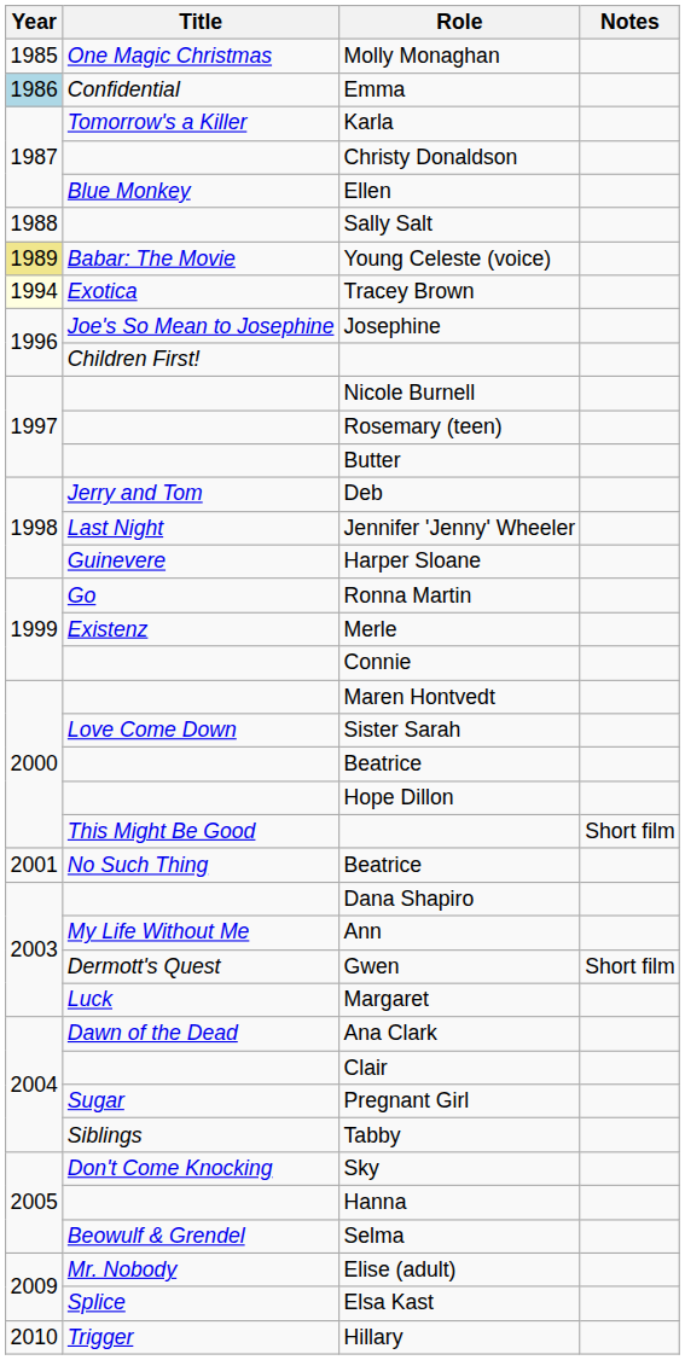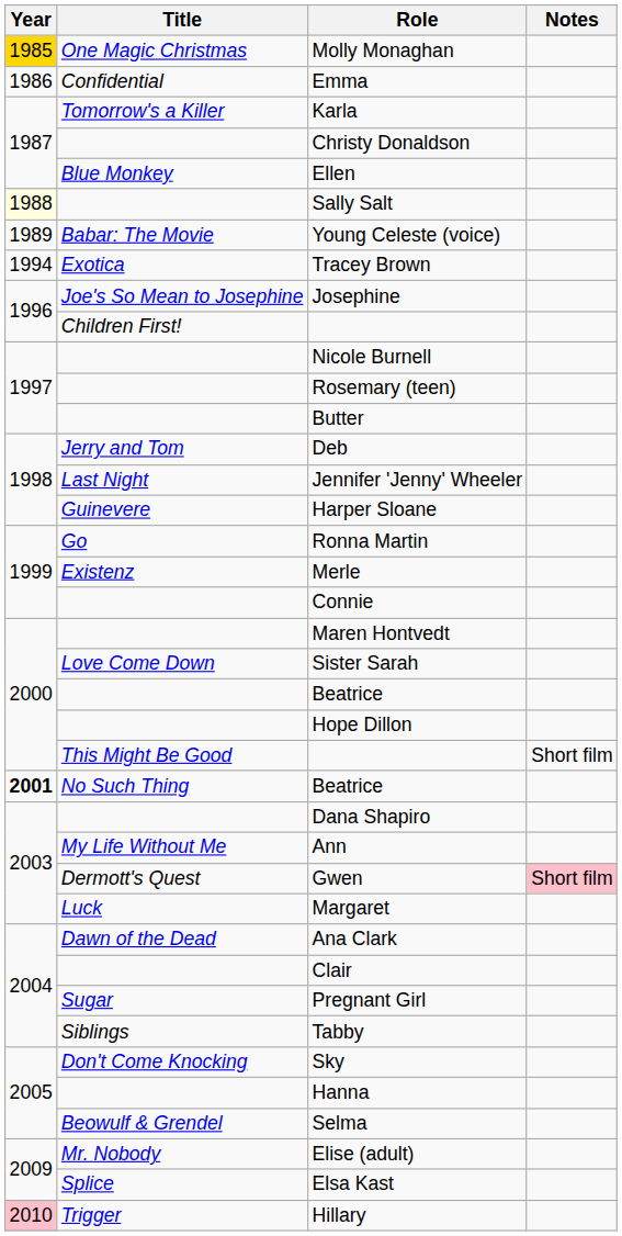Molly Monaghan | Year: no background -> gold background
Emma | Year: lightblue background -> no background
Sally Salt | Year: no background -> lightyellow background
Young Celeste (voice) | Year: khaki background -> no background
Tracey Brown | Year: lightyellow background -> no background
No Such Thing / Beatrice | Year: normal -> bold
Gwen | Notes: no background -> pink background
Hillary | Year: no background -> pink background
